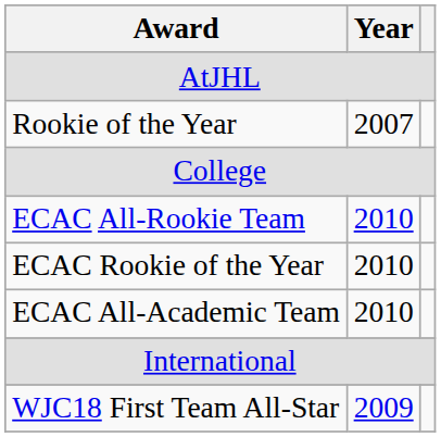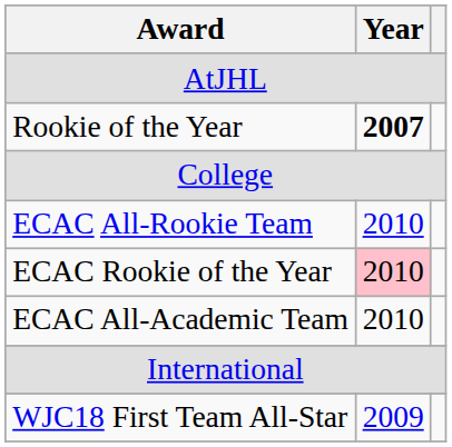Rookie of the Year | Year: normal -> bold
ECAC Rookie of the Year | Year: no background -> pink background
